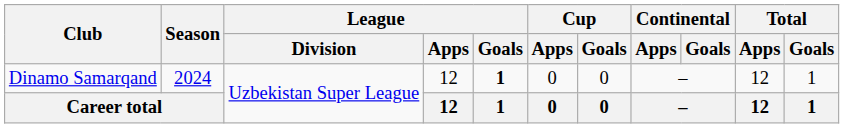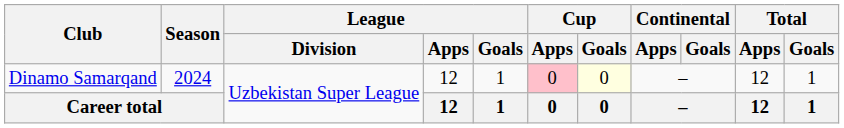Dinamo Samarqand | League / Goals: bold -> normal
Dinamo Samarqand | Cup / Apps: no background -> pink background
Dinamo Samarqand | Cup / Goals: no background -> lightyellow background
